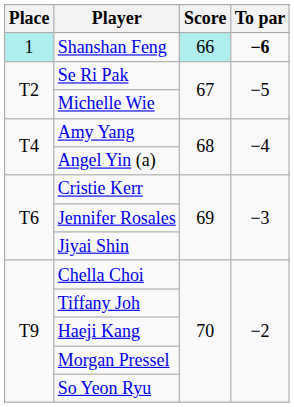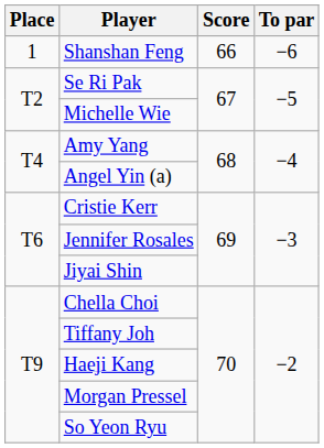Shanshan Feng | Place: paleturquoise background -> no background
Shanshan Feng | Score: paleturquoise background -> no background
Shanshan Feng | To par: bold -> normal
